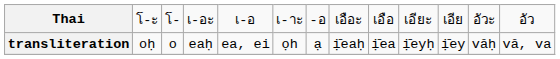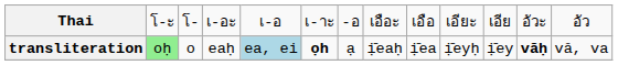transliteration | column 2: no background -> lightgreen background
transliteration | column 5: no background -> lightblue background
transliteration | column 6: normal -> bold
transliteration | column 12: normal -> bold
